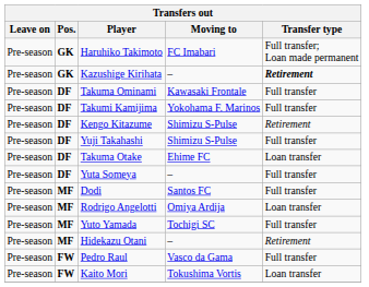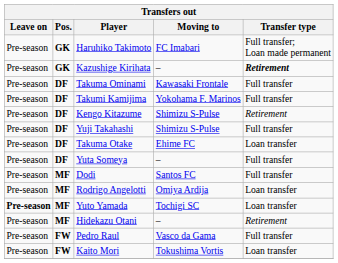Yuto Yamada | Leave on: normal -> bold
Yuto Yamada | Transfer type: Full transfer -> Loan transfer
